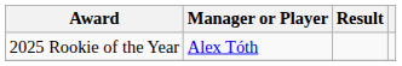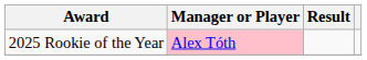2025 Rookie of the Year | Manager or Player: no background -> pink background
